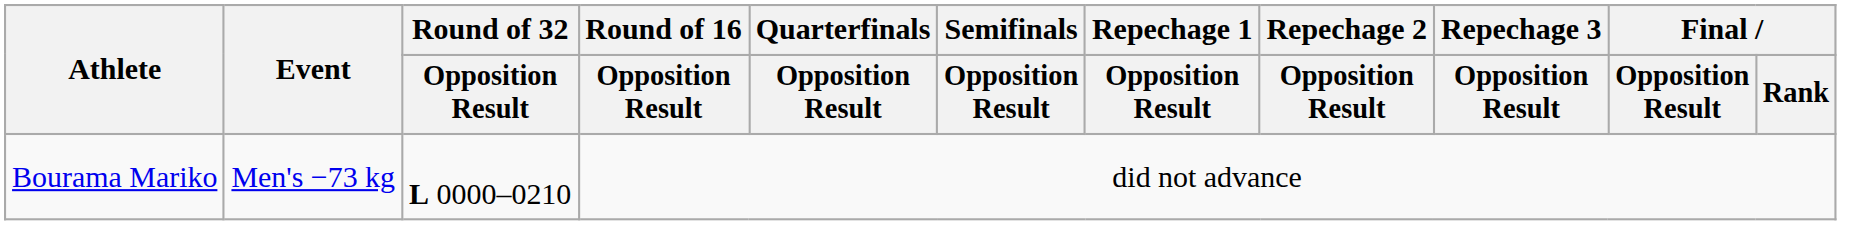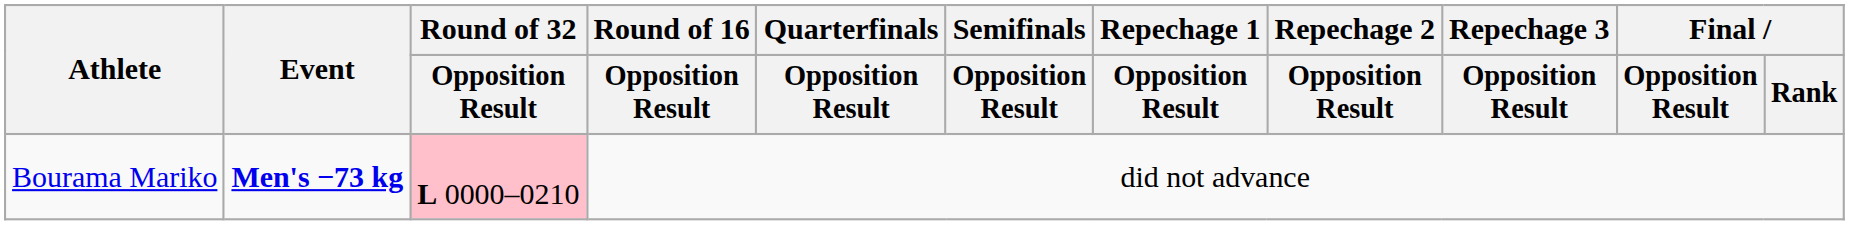Bourama Mariko | Event: normal -> bold
Bourama Mariko | Round of 32 / Opposition Result: no background -> pink background
